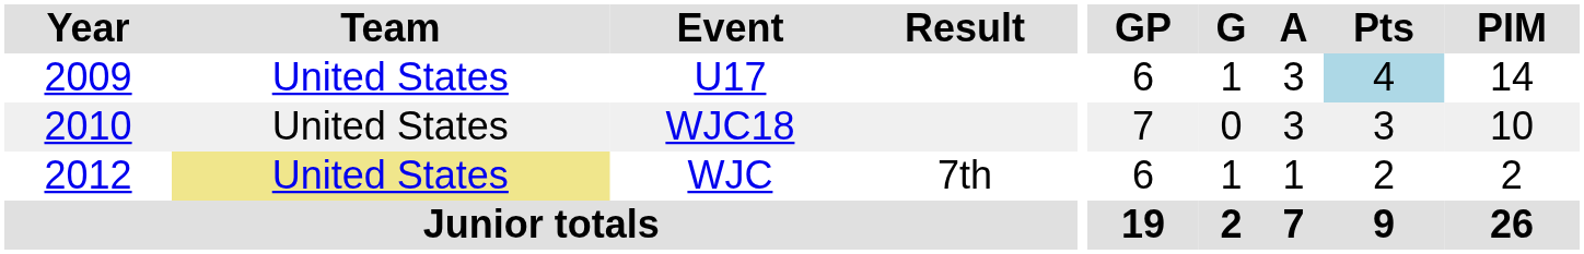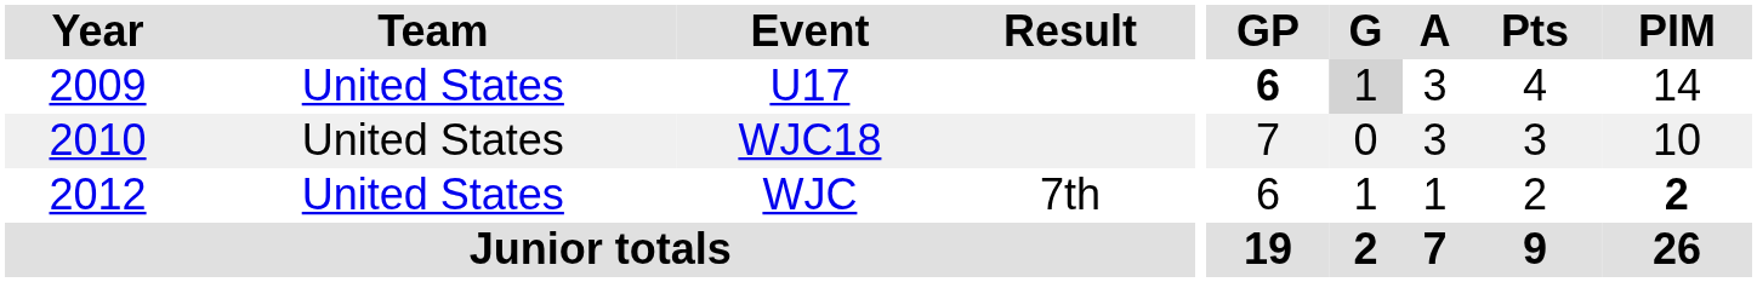U17 | GP: normal -> bold
U17 | G: no background -> lightgrey background
U17 | Pts: lightblue background -> no background
WJC | Team: khaki background -> no background
WJC | PIM: normal -> bold
